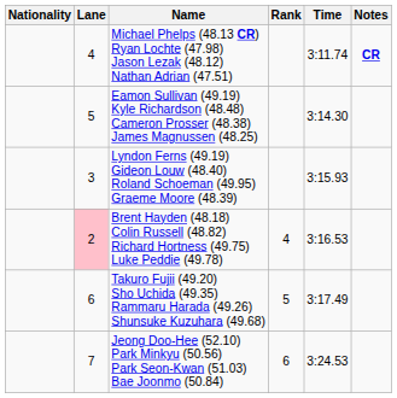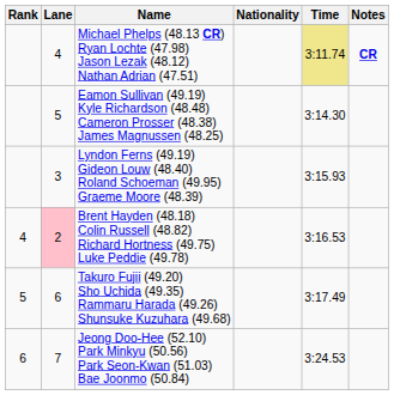columns swapped: Rank <-> Nationality
row 2 | Time: no background -> khaki background
